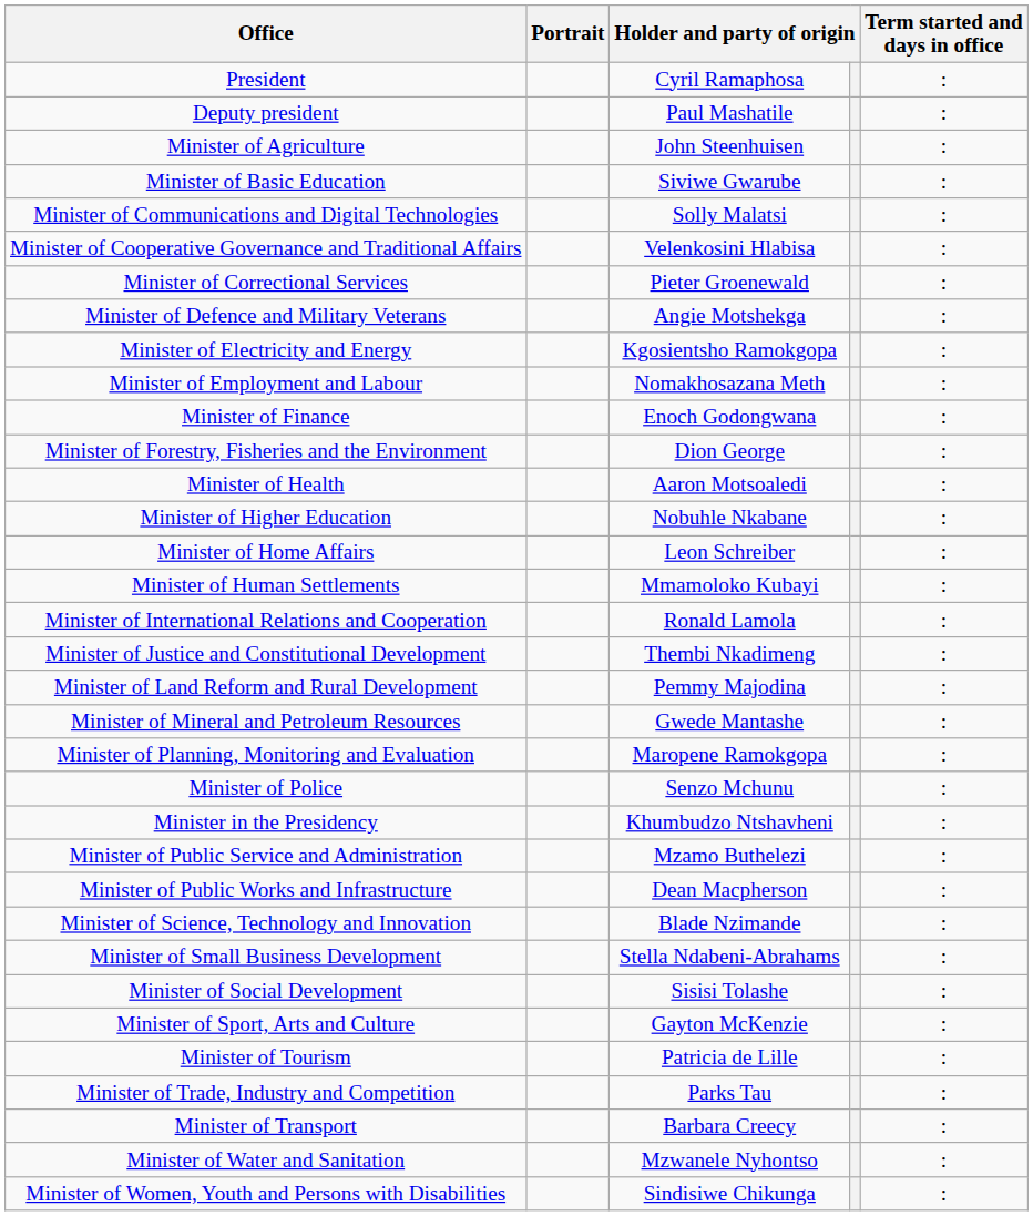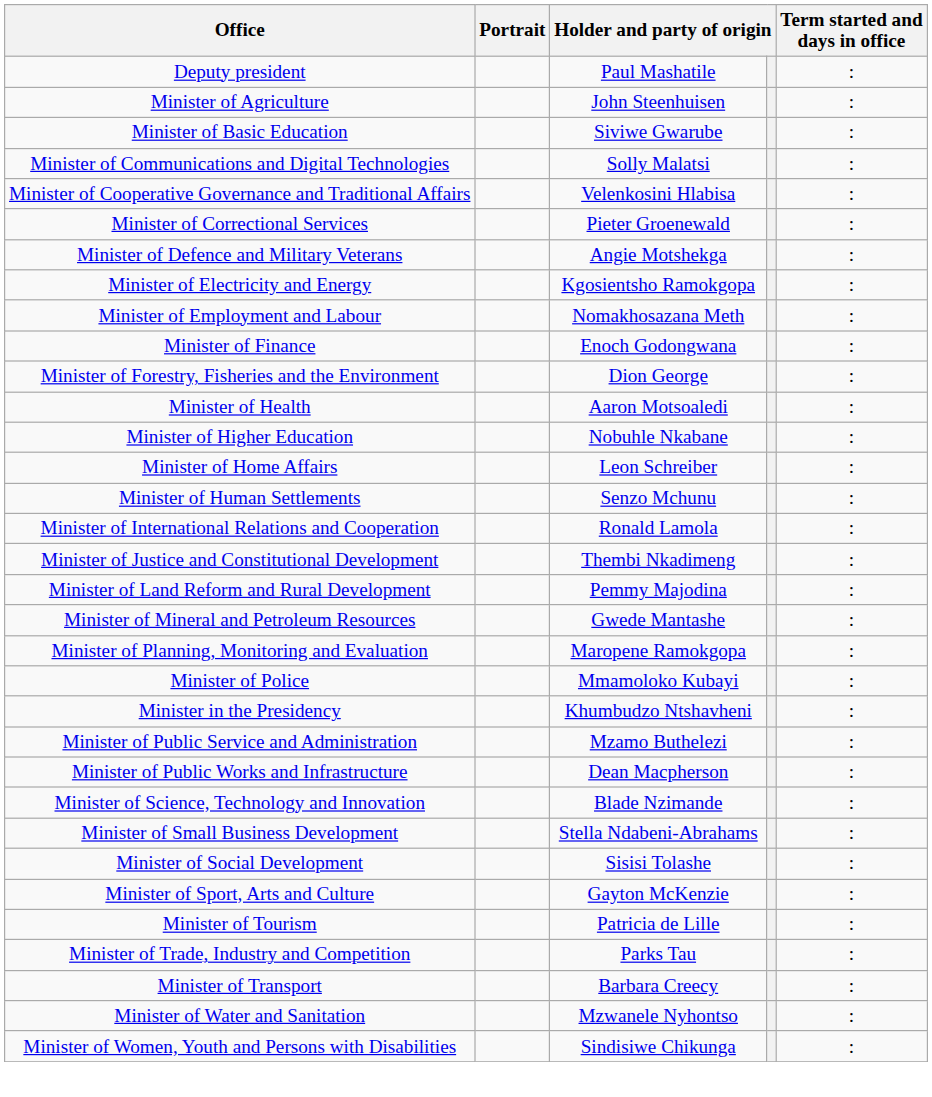- row: President | Cyril Ramaphosa | :
Minister of Human Settlements | column 3: Mmamoloko Kubayi -> Senzo Mchunu
Minister of Police | column 3: Senzo Mchunu -> Mmamoloko Kubayi
